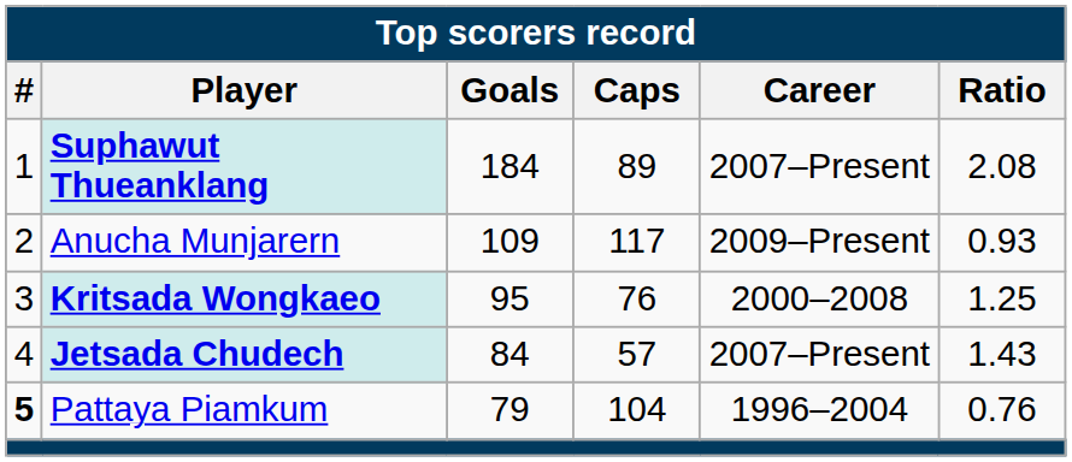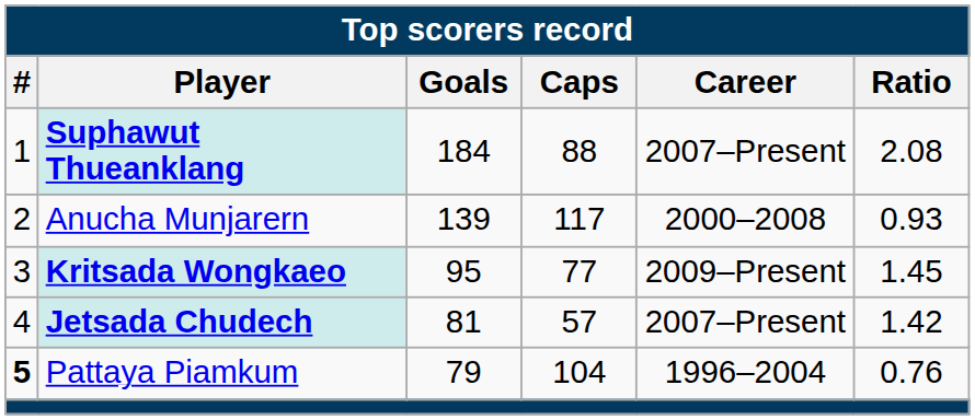Suphawut Thueanklang | Caps: 89 -> 88
Anucha Munjarern | Goals: 109 -> 139
Anucha Munjarern | Career: 2009–Present -> 2000–2008
Kritsada Wongkaeo | Caps: 76 -> 77
Kritsada Wongkaeo | Career: 2000–2008 -> 2009–Present
Kritsada Wongkaeo | Ratio: 1.25 -> 1.45
Jetsada Chudech | Goals: 84 -> 81
Jetsada Chudech | Ratio: 1.43 -> 1.42
